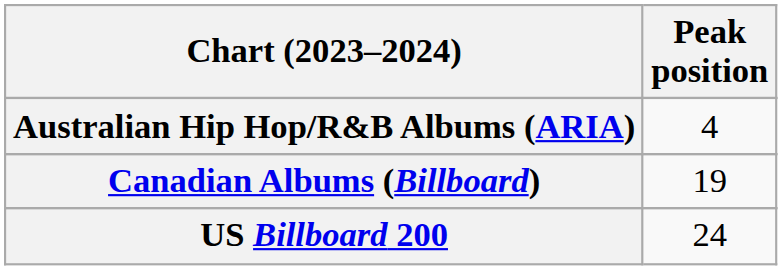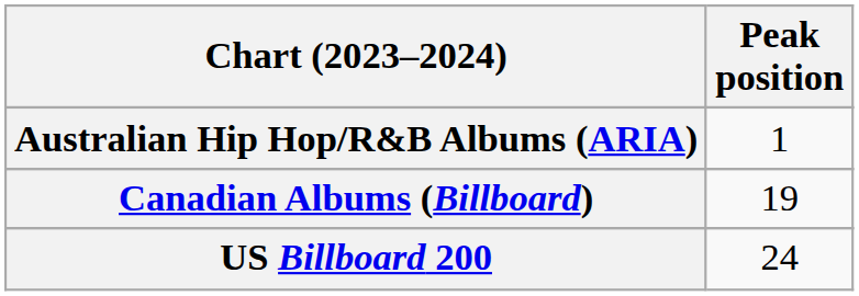Australian Hip Hop/R&B Albums (ARIA) | Peak position: 4 -> 1
